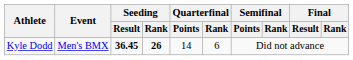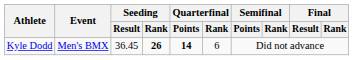Kyle Dodd | Seeding / Result: bold -> normal
Kyle Dodd | Quarterfinal / Points: normal -> bold
